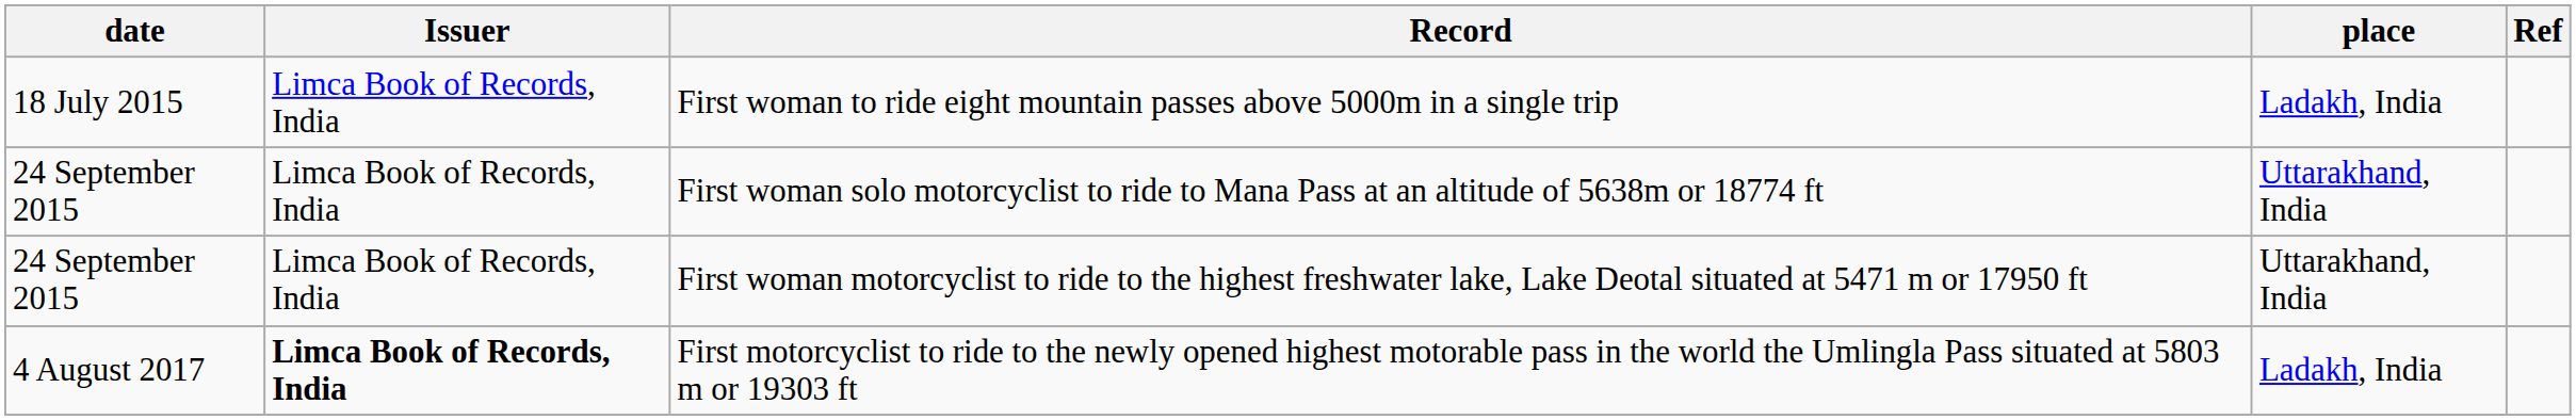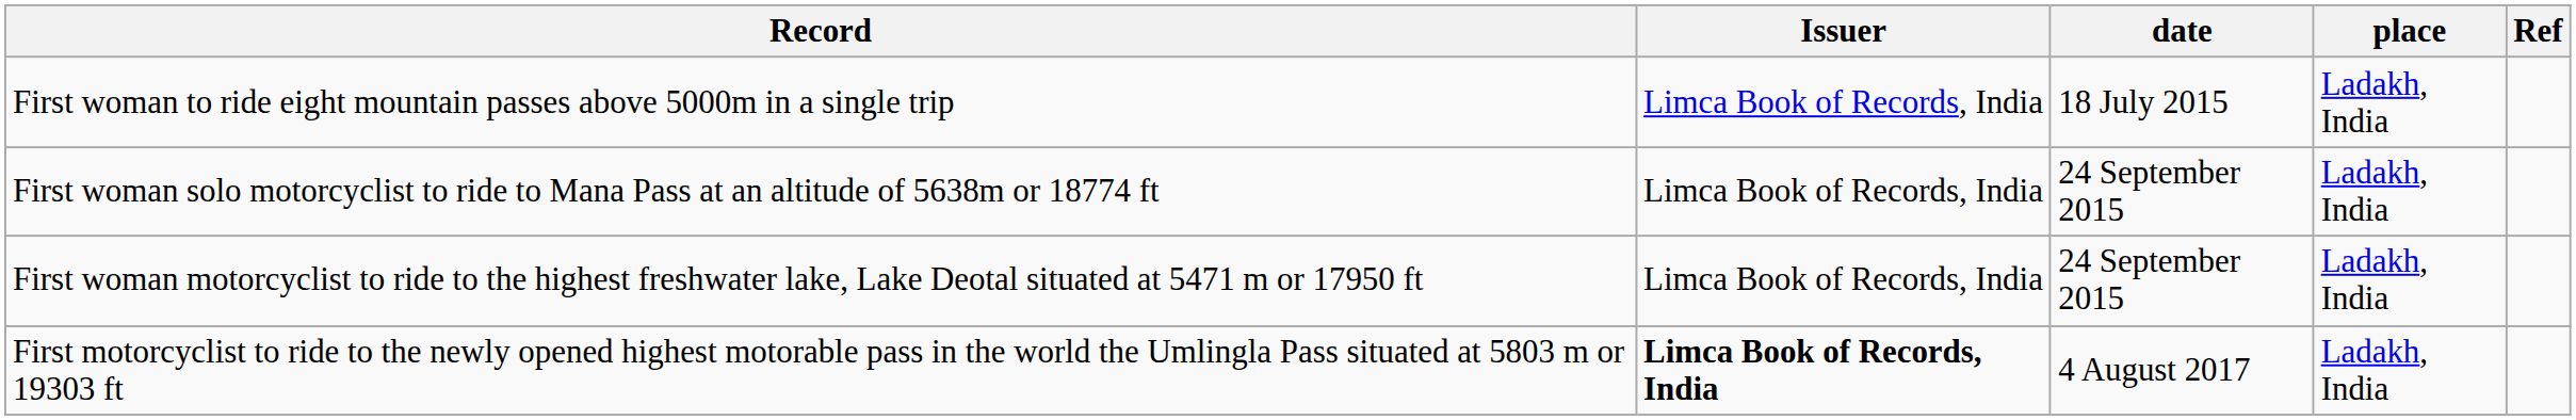columns swapped: Record <-> date
row 3 | place: Uttarakhand, India -> Ladakh, India
row 4 | place: Uttarakhand, India -> Ladakh, India
